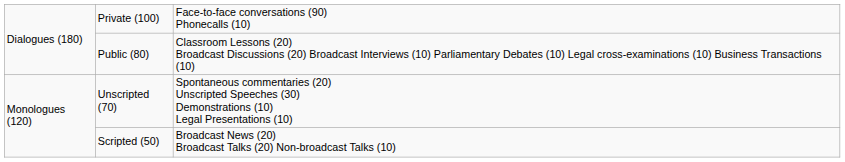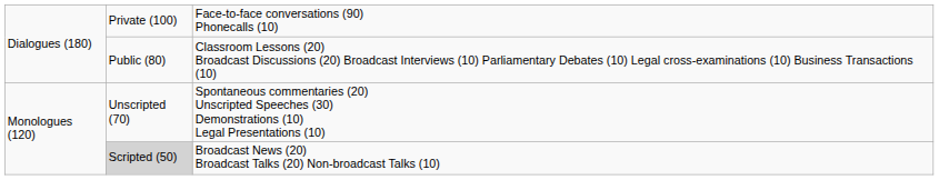Scripted (50) | column 2: no background -> lightgrey background
